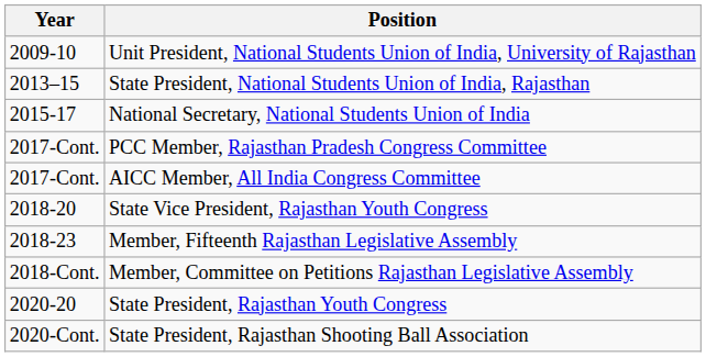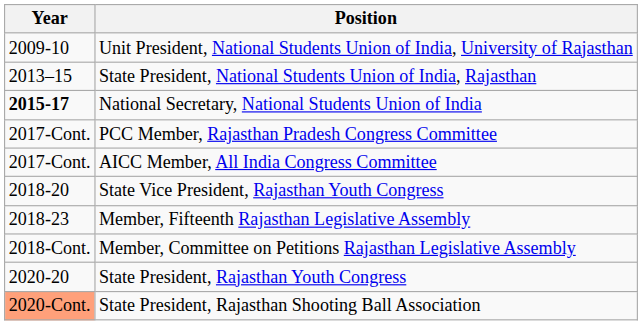National Secretary, National Students Union of India | Year: normal -> bold
State President, Rajasthan Shooting Ball Association | Year: no background -> lightsalmon background
